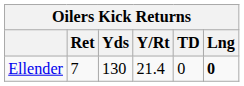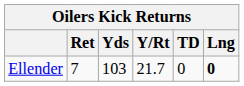Ellender | Yds: 130 -> 103
Ellender | Y/Rt: 21.4 -> 21.7
